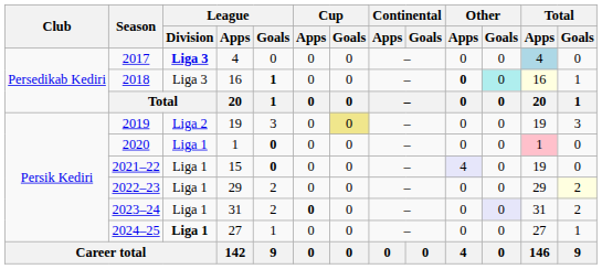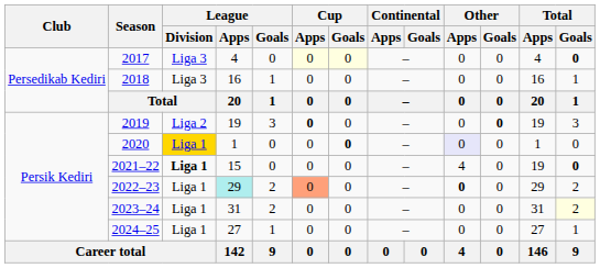2017 | League / Division: bold -> normal
2017 | Cup / Apps: no background -> lightyellow background
2017 | Cup / Goals: no background -> lightyellow background
2017 | Total / Apps: lightblue background -> no background
2017 | Total / Goals: normal -> bold
2018 | League / Goals: bold -> normal
2018 | Other / Apps: bold -> normal
2018 | Other / Goals: paleturquoise background -> no background
2018 | Total / Apps: lightyellow background -> no background
2019 | Cup / Apps: normal -> bold
2019 | Cup / Goals: khaki background -> no background
2019 | Other / Goals: normal -> bold
2020 | League / Division: no background -> gold background
2020 | League / Goals: bold -> normal
2020 | Cup / Goals: normal -> bold
2020 | Other / Apps: no background -> lavender background
2020 | Total / Apps: pink background -> no background
2021–22 | League / Division: normal -> bold
2021–22 | League / Goals: bold -> normal
2021–22 | Other / Apps: lavender background -> no background
2021–22 | Total / Goals: normal -> bold
2022–23 | League / Apps: no background -> paleturquoise background
2022–23 | Cup / Apps: no background -> lightsalmon background
2022–23 | Other / Apps: normal -> bold
2022–23 | Total / Goals: lightyellow background -> no background
2023–24 | Cup / Apps: bold -> normal
2023–24 | Other / Goals: lavender background -> no background
2023–24 | Total / Goals: no background -> lightyellow background
2024–25 | League / Division: bold -> normal
